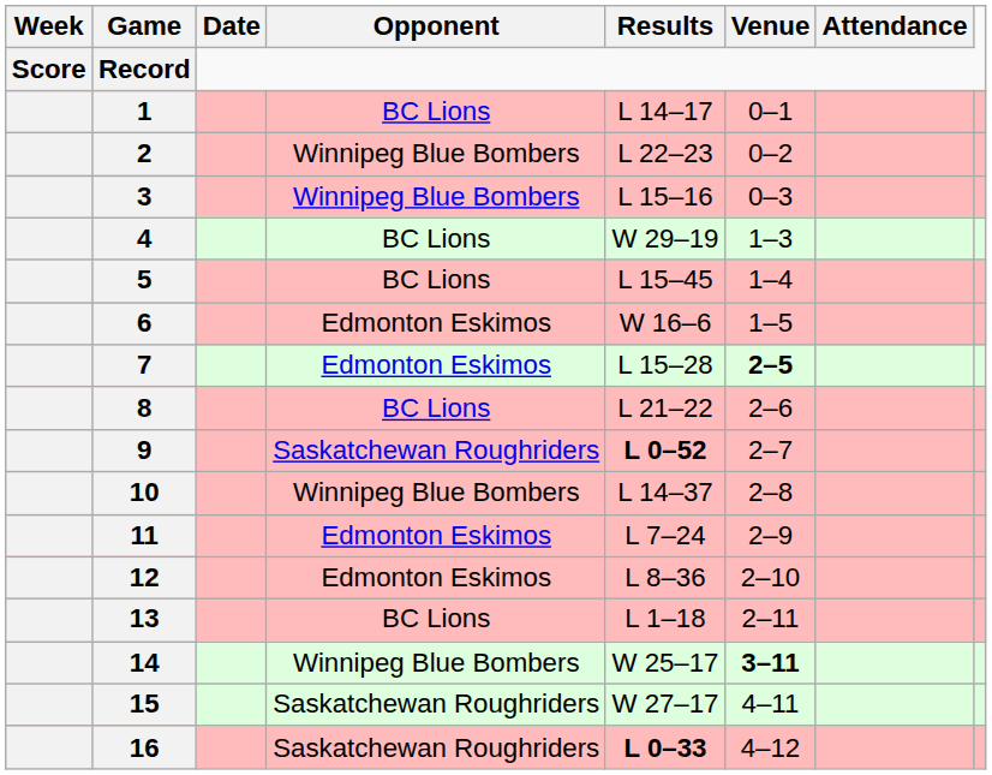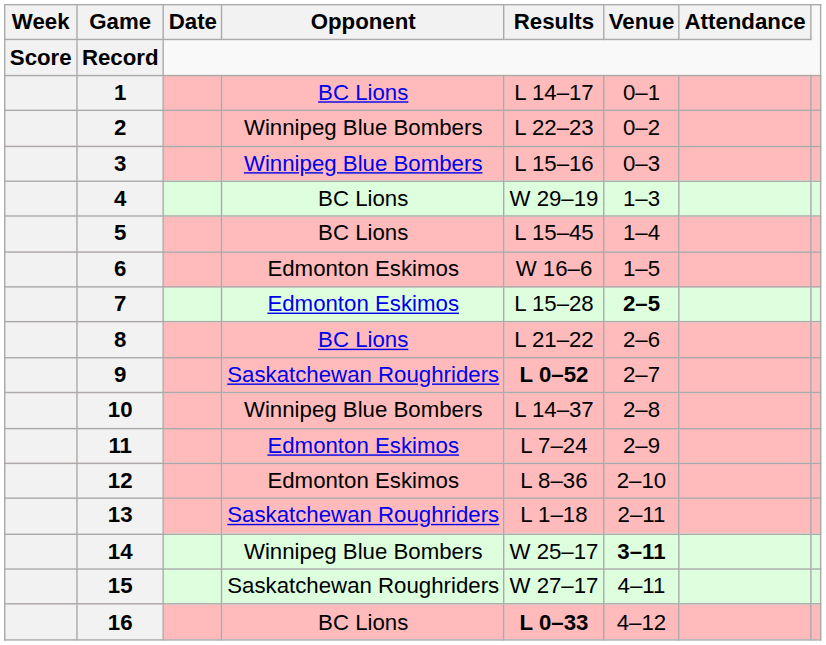13 | Opponent: BC Lions -> Saskatchewan Roughriders
16 | Opponent: Saskatchewan Roughriders -> BC Lions
